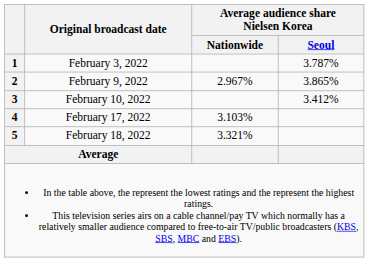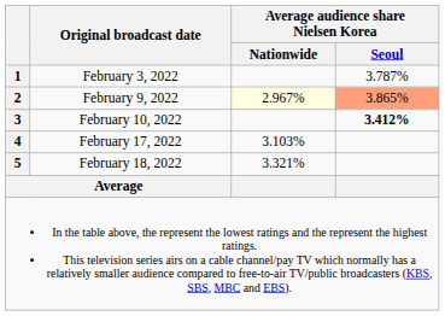February 9, 2022 | Average audience share Nielsen Korea / Nationwide: no background -> lightyellow background
February 9, 2022 | Average audience share Nielsen Korea / Seoul: no background -> lightsalmon background
February 10, 2022 | Average audience share Nielsen Korea / Seoul: normal -> bold
